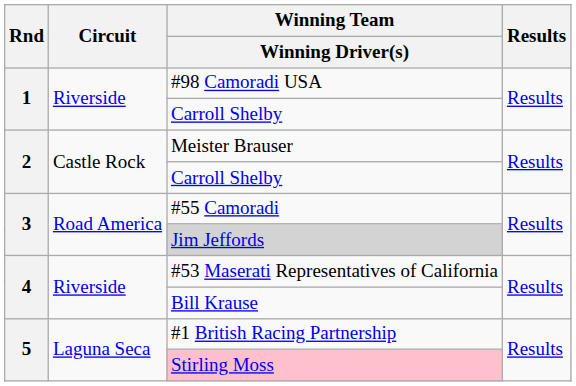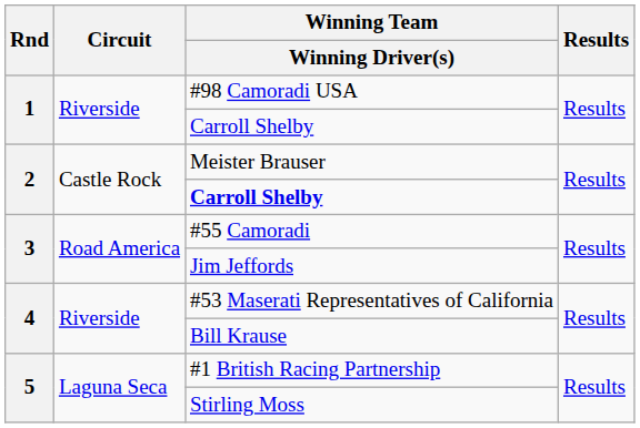2 / Carroll Shelby | Winning Team / Winning Driver(s): normal -> bold
Jim Jeffords | Winning Team / Winning Driver(s): lightgrey background -> no background
Stirling Moss | Winning Team / Winning Driver(s): pink background -> no background
